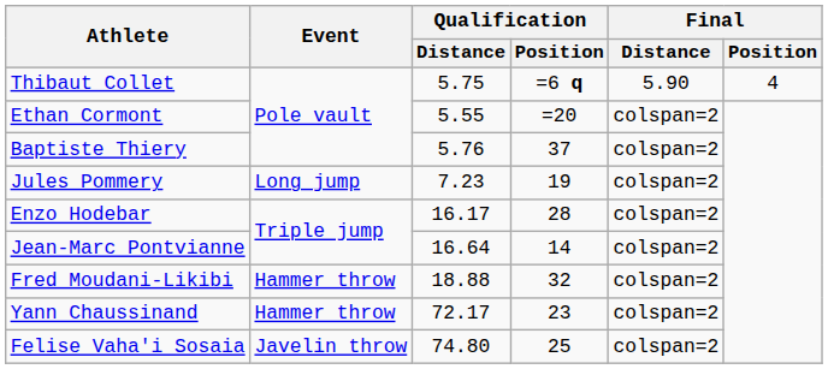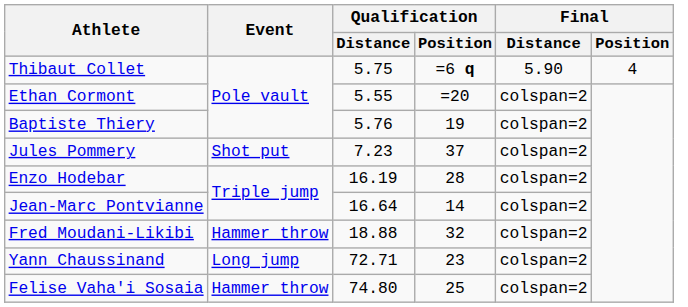Baptiste Thiery | Qualification / Position: 37 -> 19
Jules Pommery | Event: Long jump -> Shot put
Jules Pommery | Qualification / Position: 19 -> 37
Enzo Hodebar | Qualification / Distance: 16.17 -> 16.19
Yann Chaussinand | Event: Hammer throw -> Long jump
Yann Chaussinand | Qualification / Distance: 72.17 -> 72.71
Felise Vaha'i Sosaia | Event: Javelin throw -> Hammer throw
